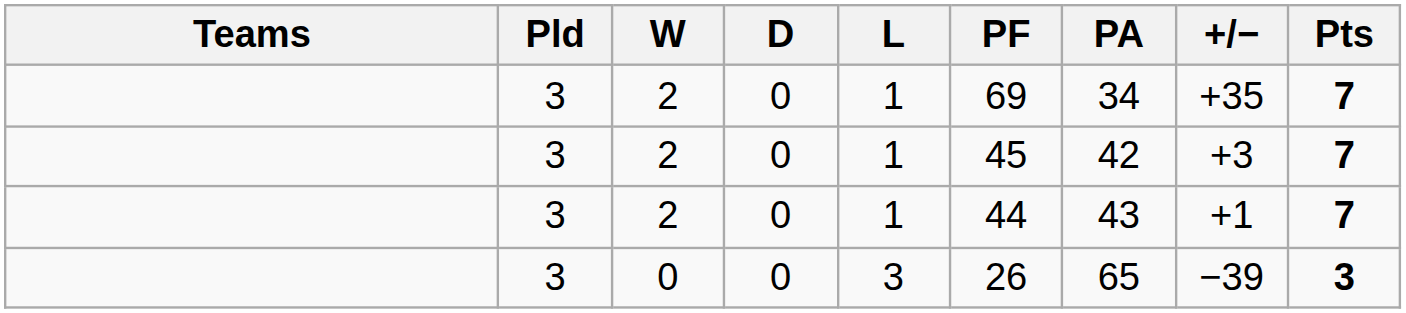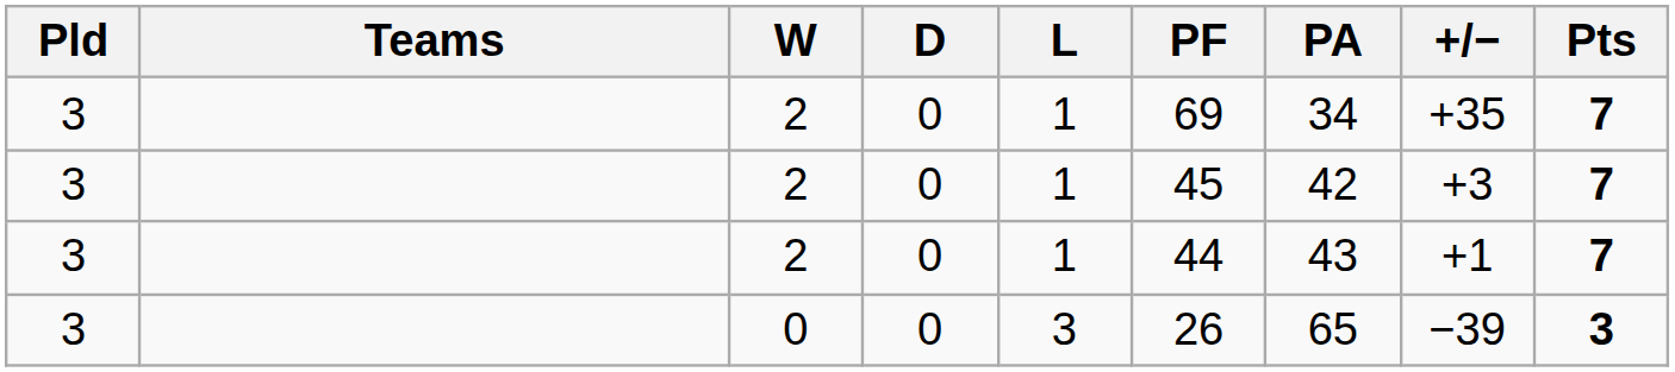columns swapped: Teams <-> Pld
